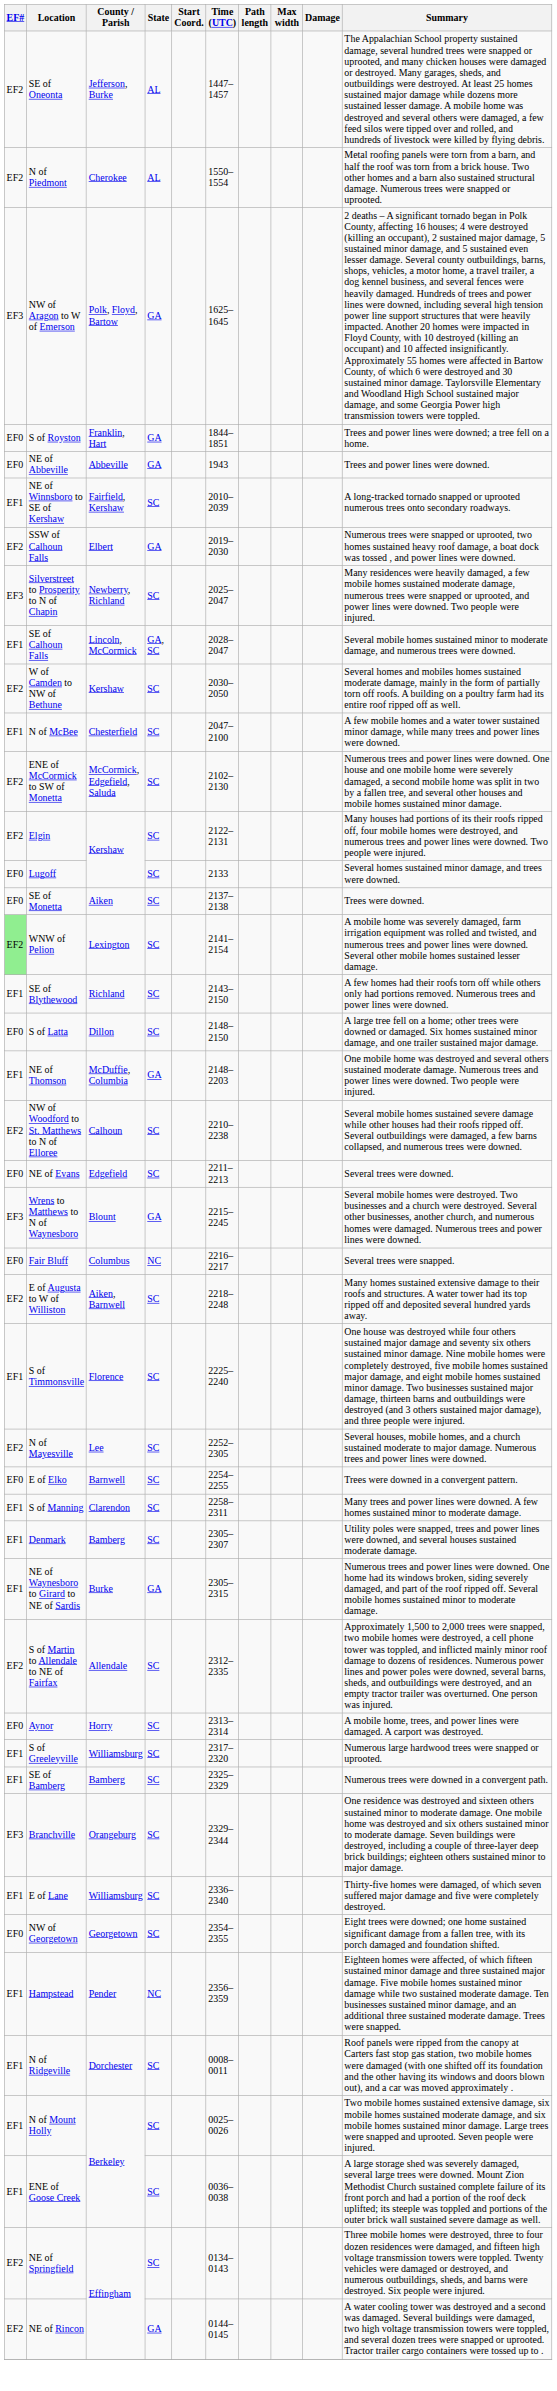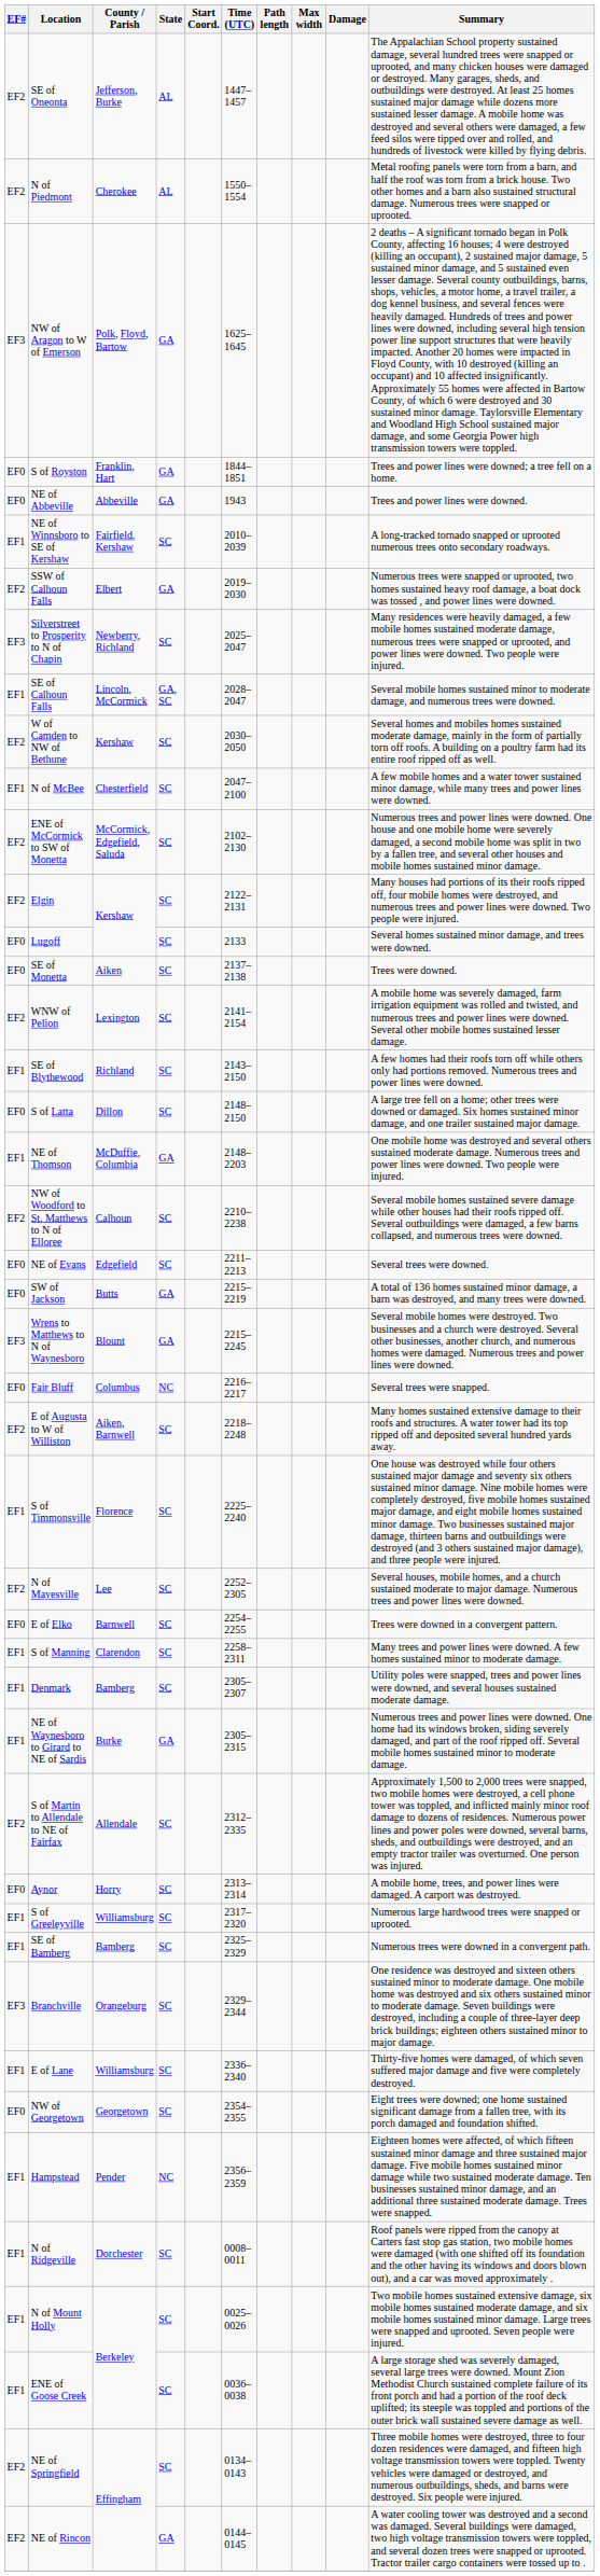WNW of Pelion | EF#: lightgreen background -> no background
+ row: EF0 | SW of Jackson | Butts | GA | 2215–2219 | A total of 136 homes sustained minor damage, a barn was destroyed, and many trees were downed.
